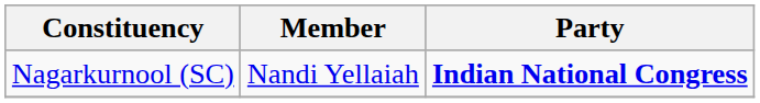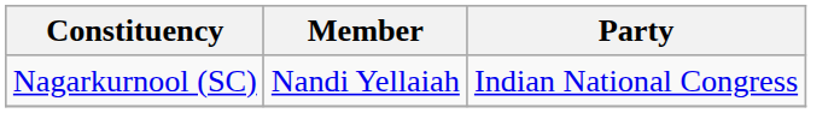Nagarkurnool (SC) | Party: bold -> normal
